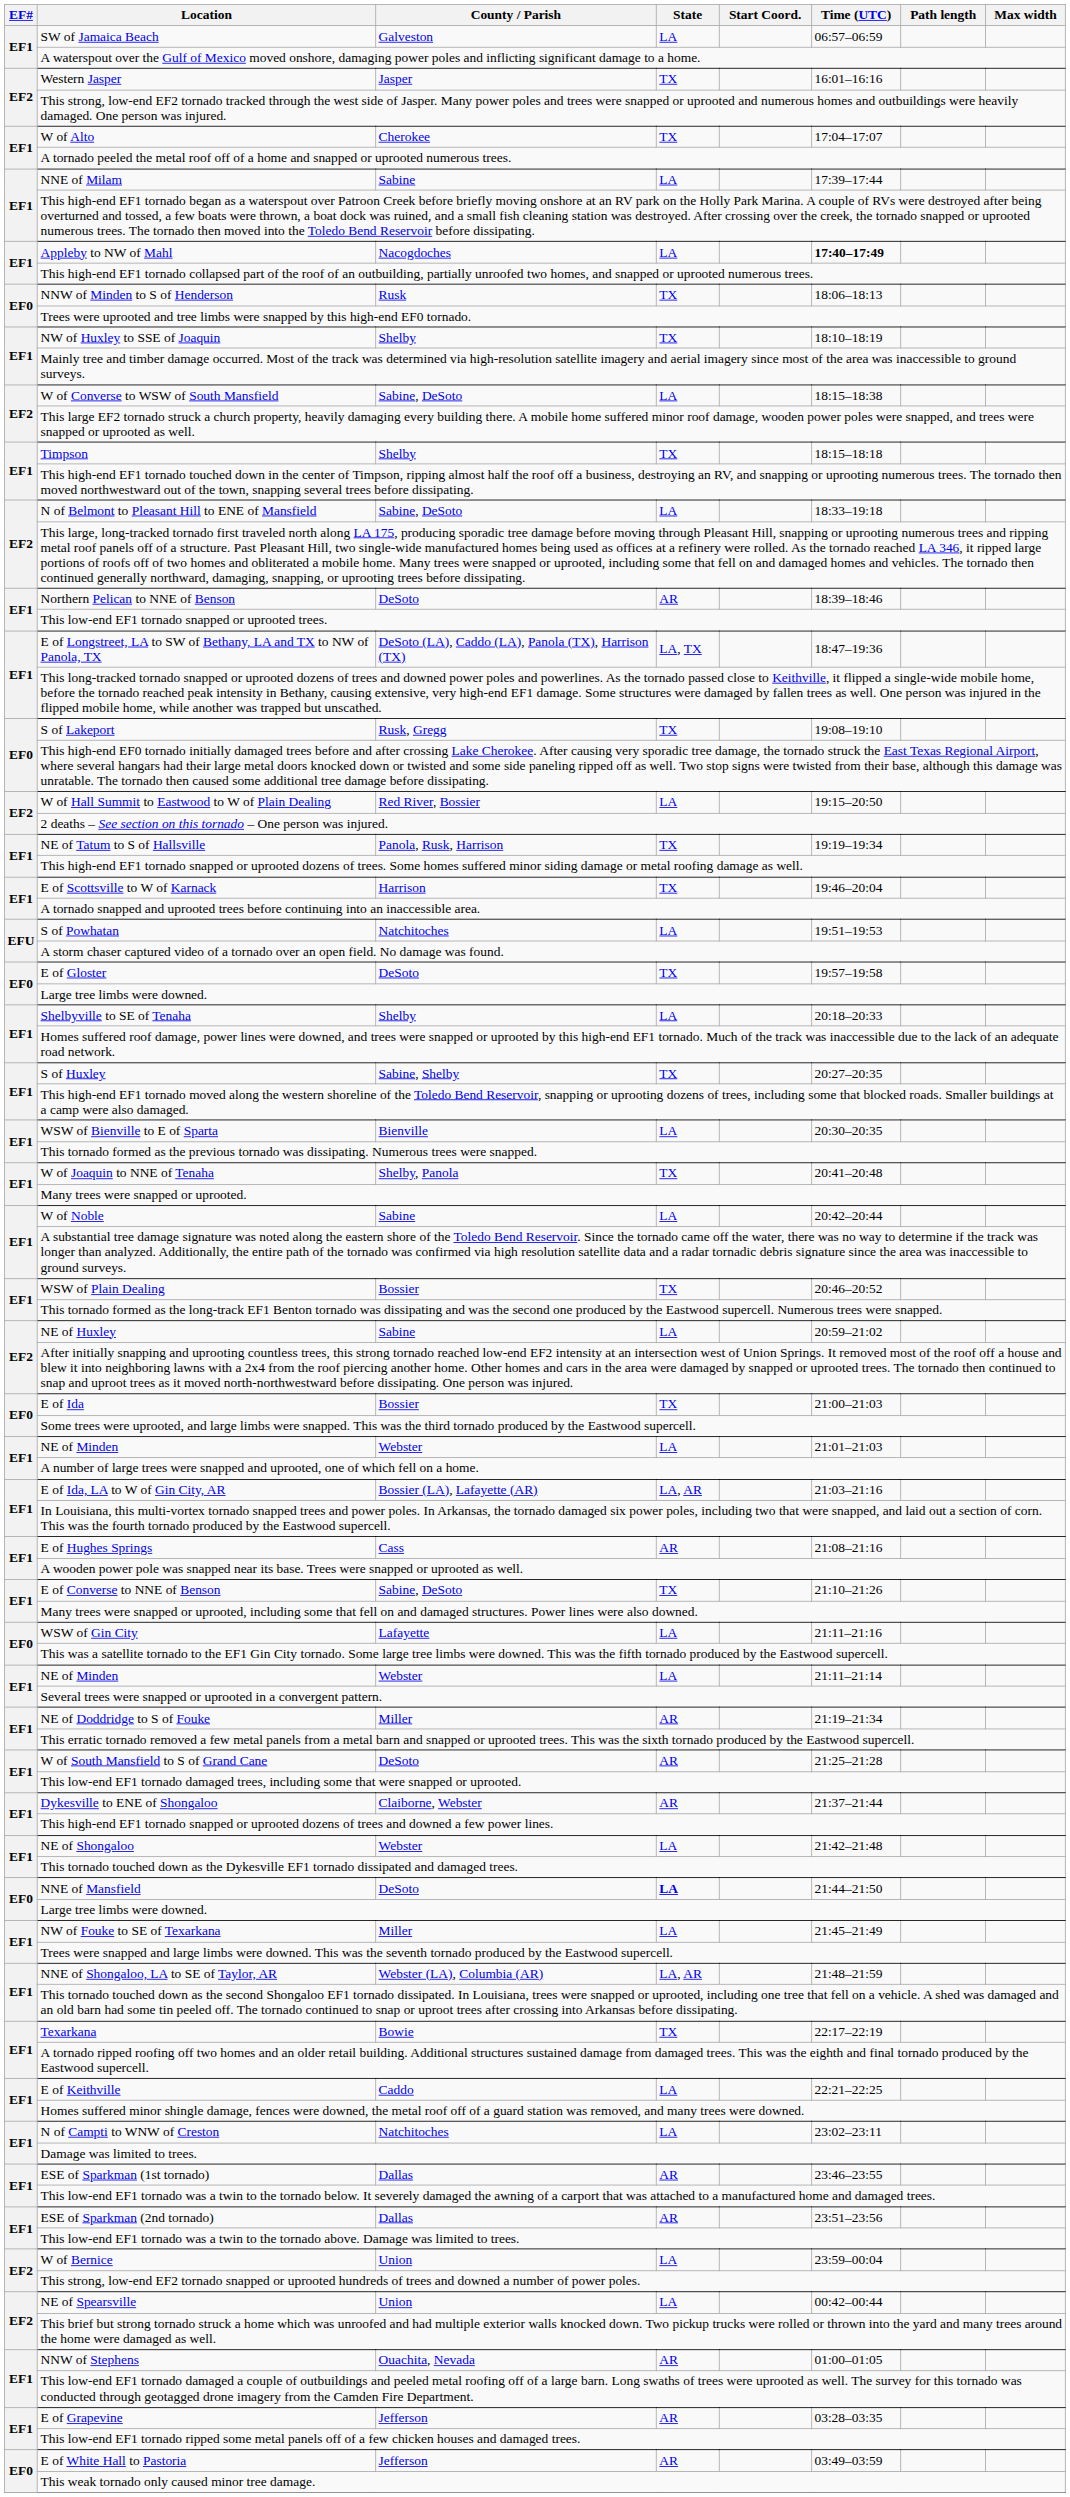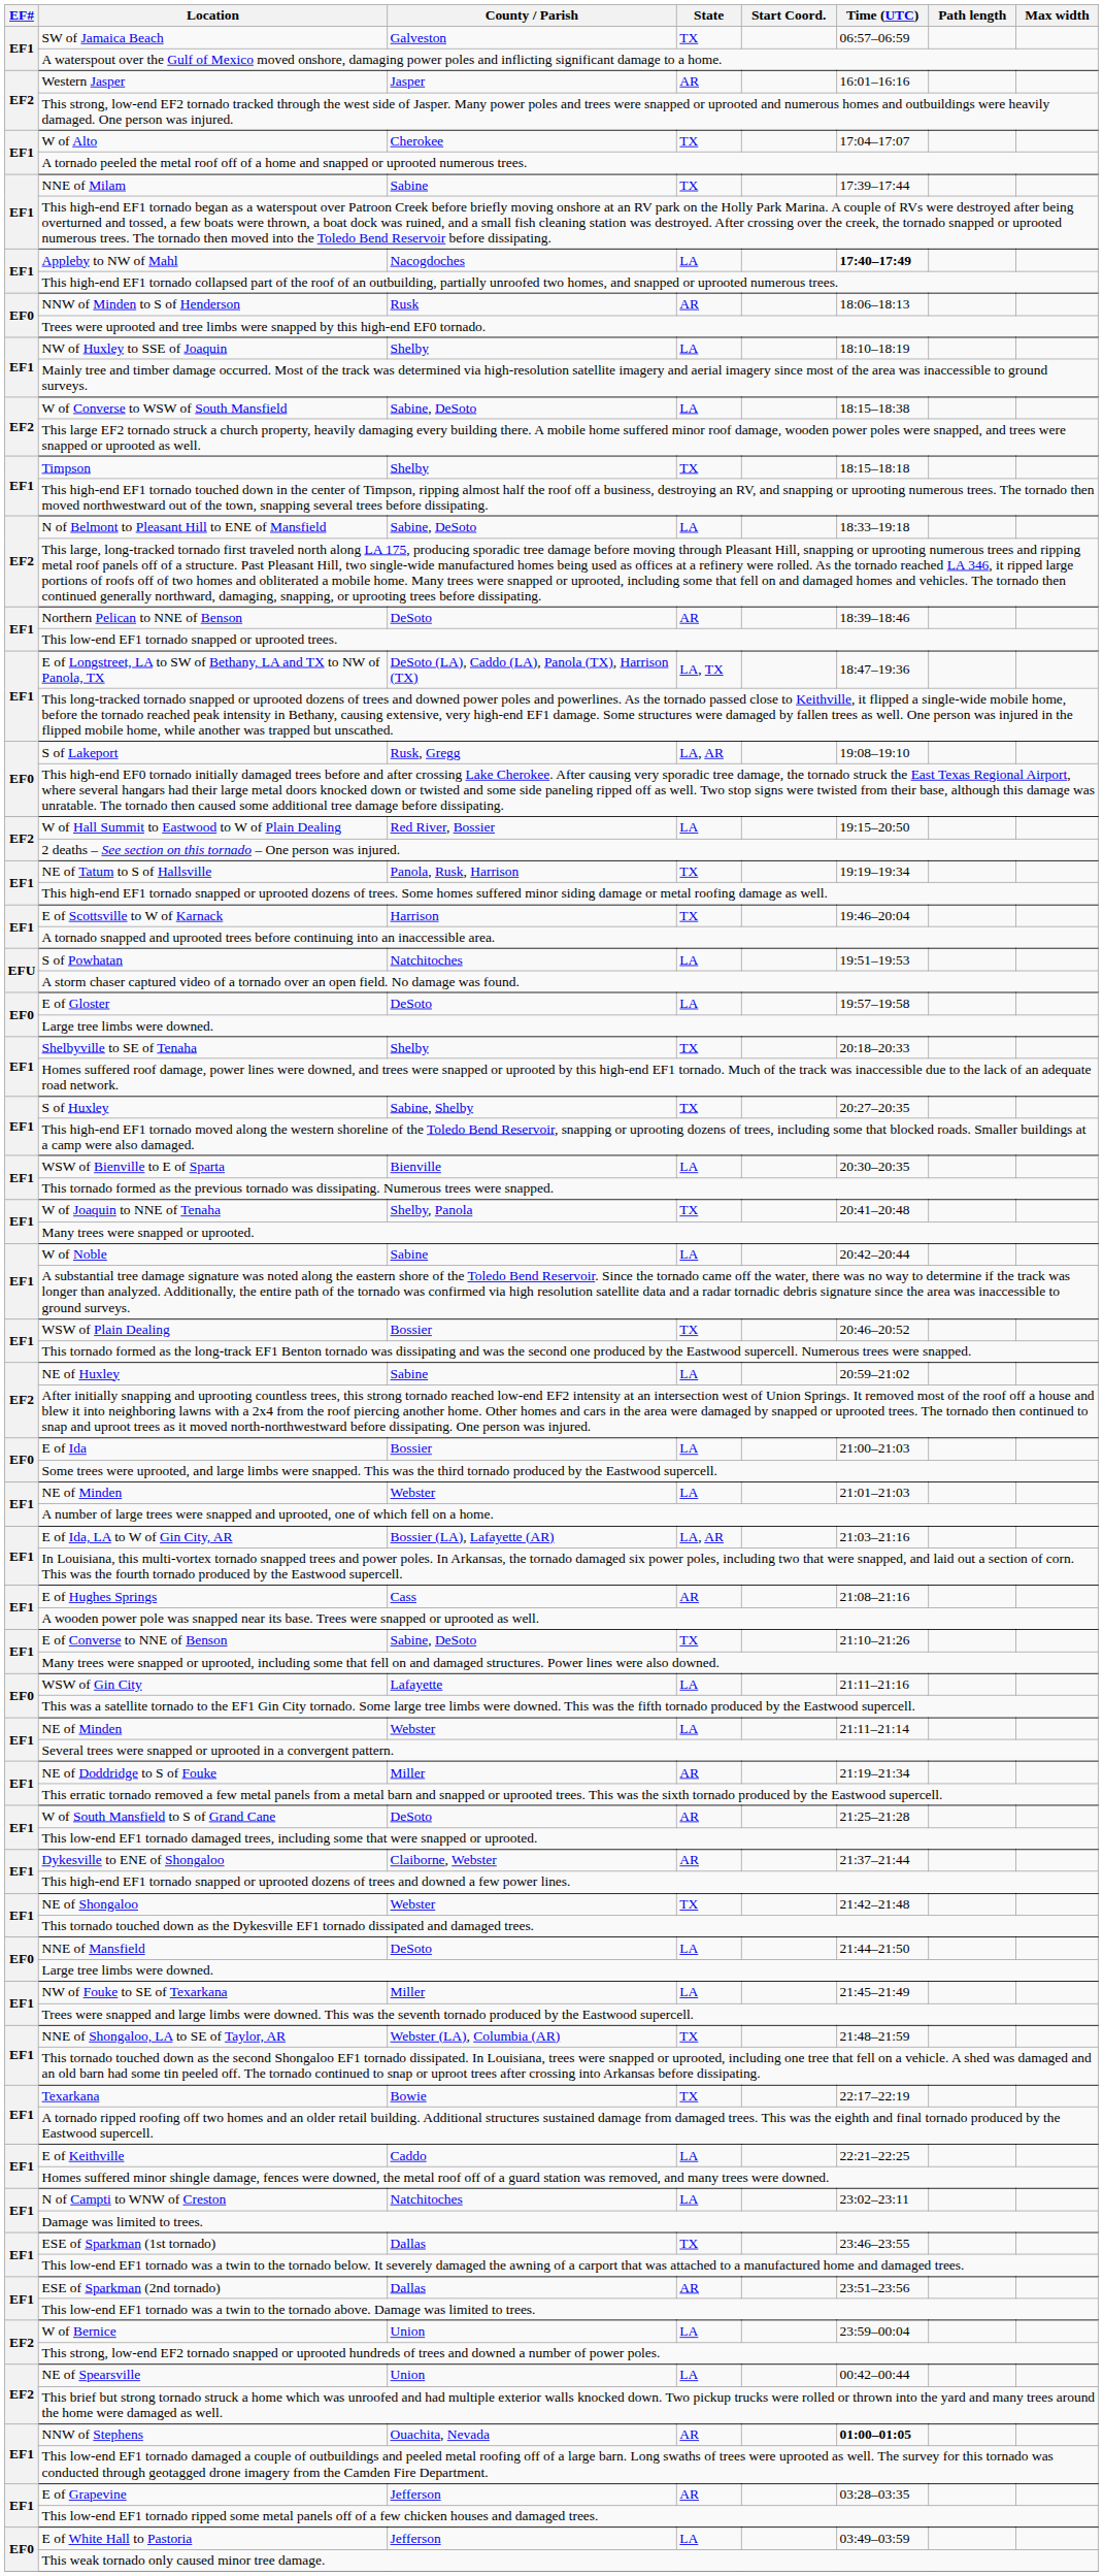SW of Jamaica Beach | State: LA -> TX
Western Jasper | State: TX -> AR
NNE of Milam | State: LA -> TX
NNW of Minden to S of Henderson | State: TX -> AR
NW of Huxley to SSE of Joaquin | State: TX -> LA
S of Lakeport | State: TX -> LA, AR
E of Gloster | State: TX -> LA
Shelbyville to SE of Tenaha | State: LA -> TX
E of Ida | State: TX -> LA
NE of Shongaloo | State: LA -> TX
NNE of Mansfield | State: bold -> normal
NNE of Shongaloo, LA to SE of Taylor, AR | State: LA, AR -> TX
ESE of Sparkman (1st tornado) | State: AR -> TX
NNW of Stephens | Time (UTC): normal -> bold
E of White Hall to Pastoria | State: AR -> LA
